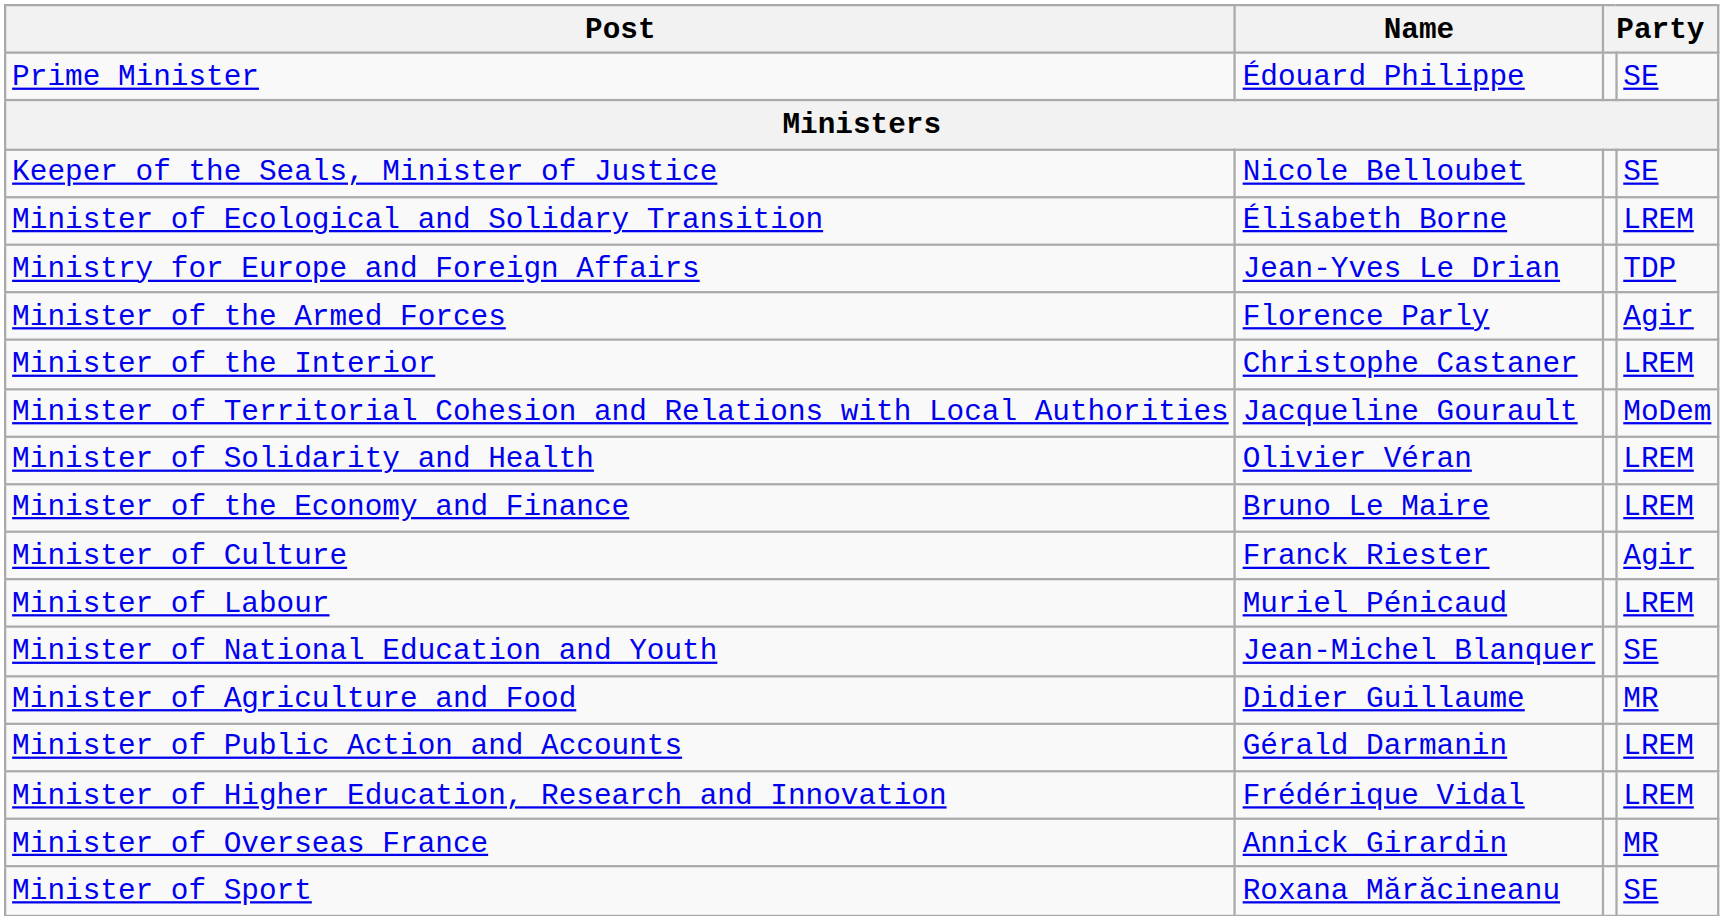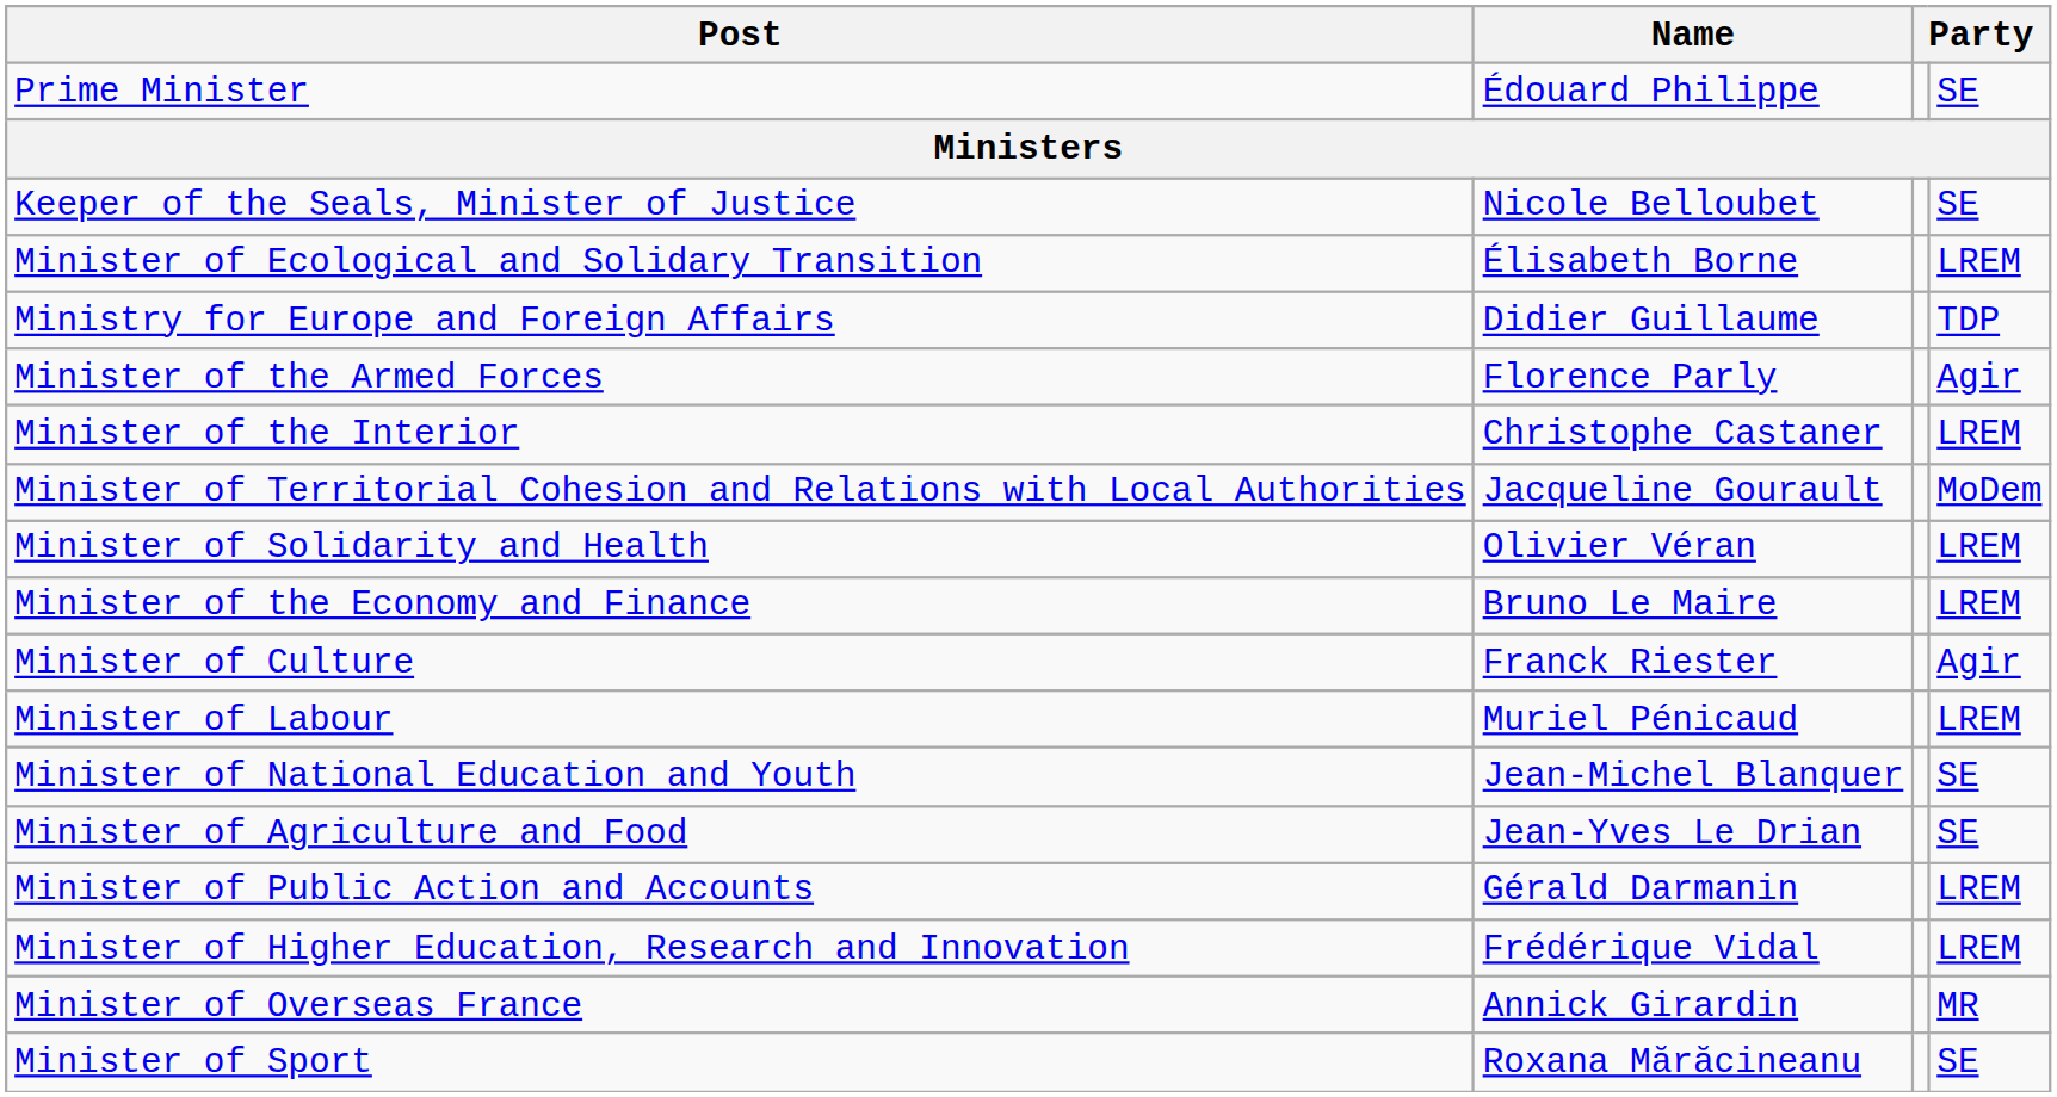Ministry for Europe and Foreign Affairs | Name: Jean-Yves Le Drian -> Didier Guillaume
Minister of Agriculture and Food | Name: Didier Guillaume -> Jean-Yves Le Drian
Minister of Agriculture and Food | column 4: MR -> SE
